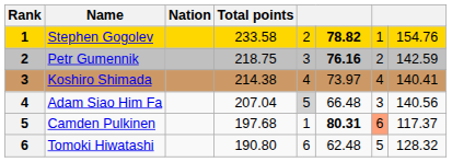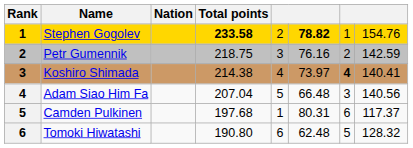Stephen Gogolev | Total points: normal -> bold
Petr Gumennik | column 6: bold -> normal
Koshiro Shimada | column 7: normal -> bold
Adam Siao Him Fa | column 5: lightgrey background -> no background
Camden Pulkinen | column 6: bold -> normal
Camden Pulkinen | column 7: lightsalmon background -> no background
